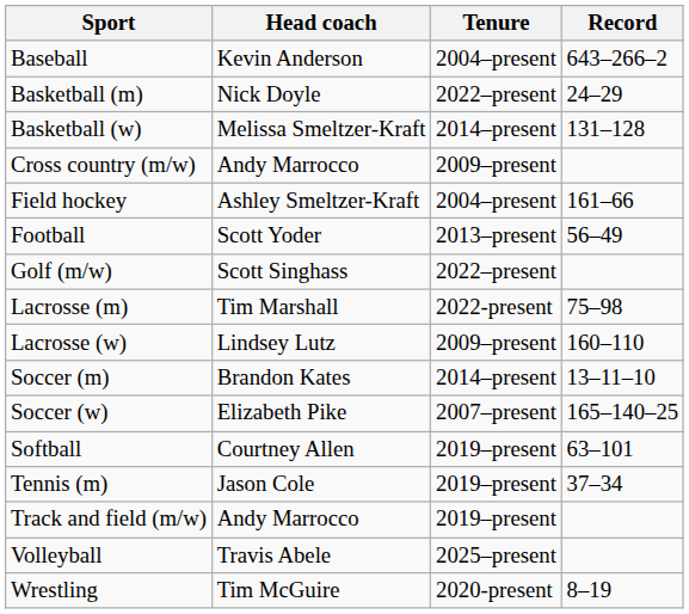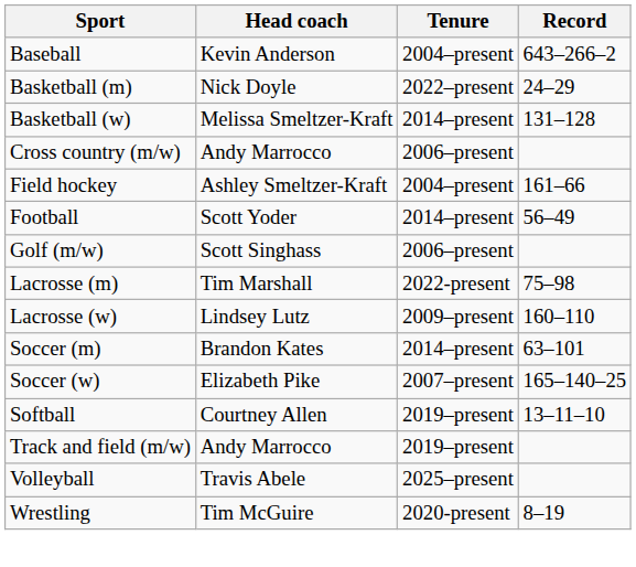Cross country (m/w) | Tenure: 2009–present -> 2006–present
Football | Tenure: 2013–present -> 2014–present
Golf (m/w) | Tenure: 2022–present -> 2006–present
Soccer (m) | Record: 13–11–10 -> 63–101
Softball | Record: 63–101 -> 13–11–10
- row: Tennis (m) | Jason Cole | 2019–present | 37–34
